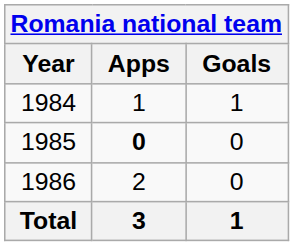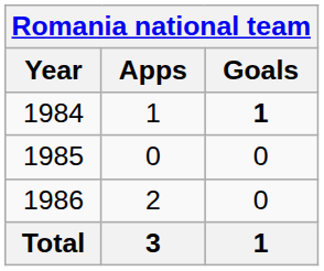1984 | Goals: normal -> bold
1985 | Apps: bold -> normal
